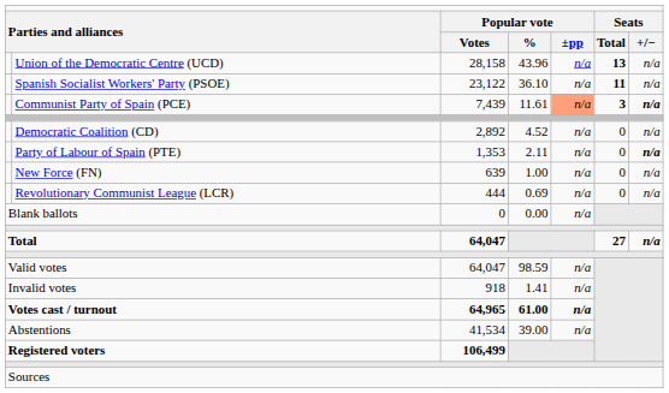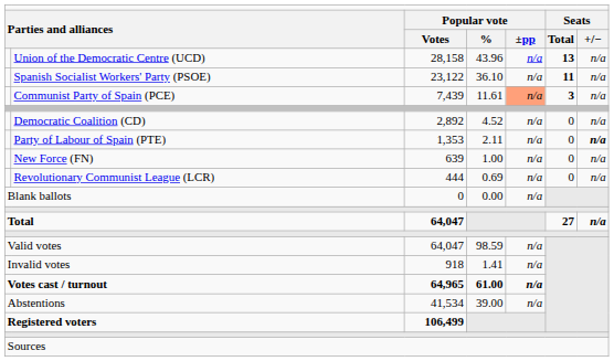Communist Party of Spain (PCE) | column 7: bold -> normal
